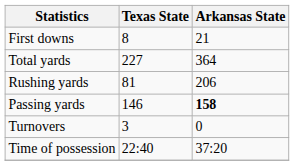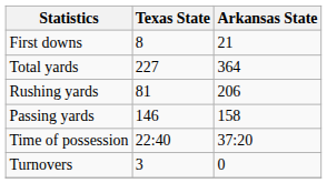Passing yards | Arkansas State: bold -> normal
rows swapped: Turnovers <-> Time of possession
